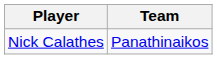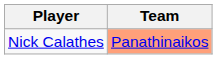Nick Calathes | Team: no background -> lightsalmon background
